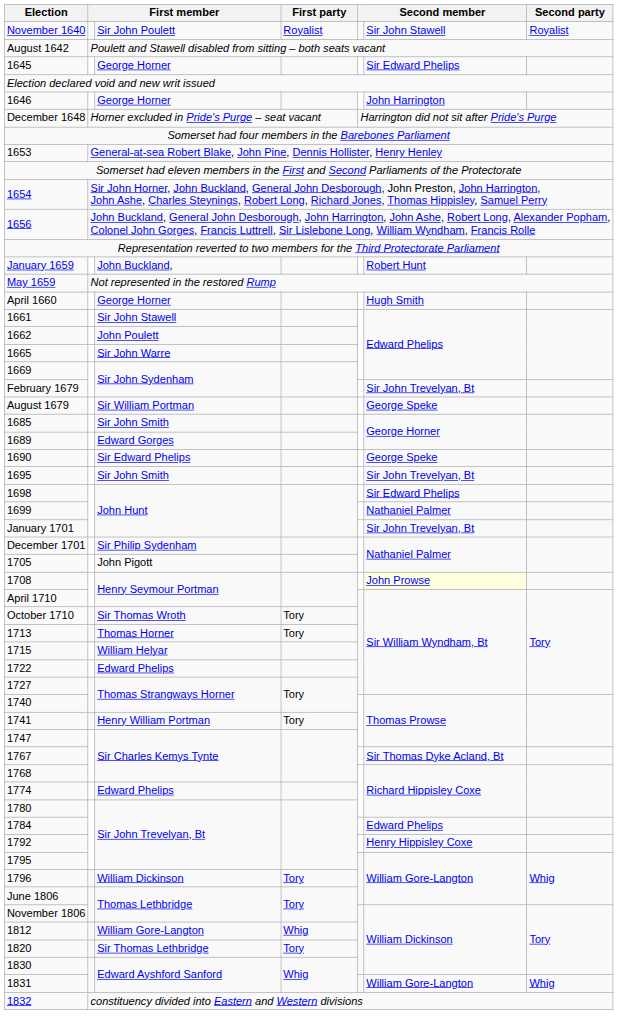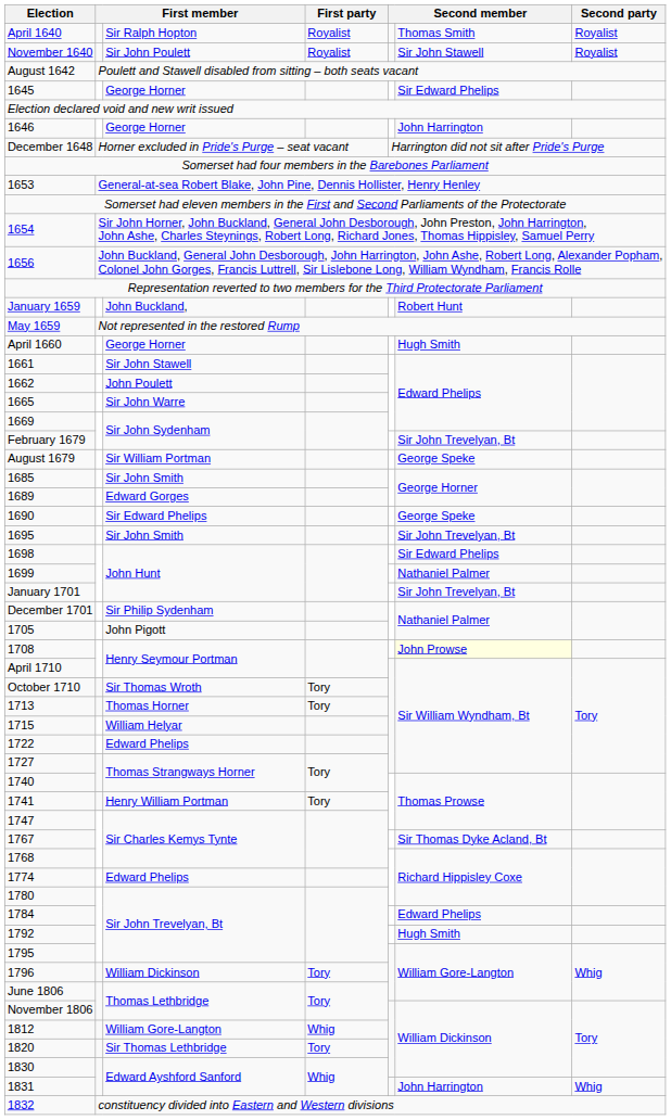+ row: April 1640 | Sir Ralph Hopton | Royalist | Thomas Smith | Royalist
1792 | column 6: Henry Hippisley Coxe -> Hugh Smith
1831 | column 6: William Gore-Langton -> John Harrington
